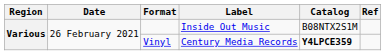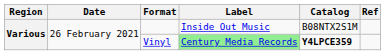Vinyl | Label: no background -> lightgreen background
